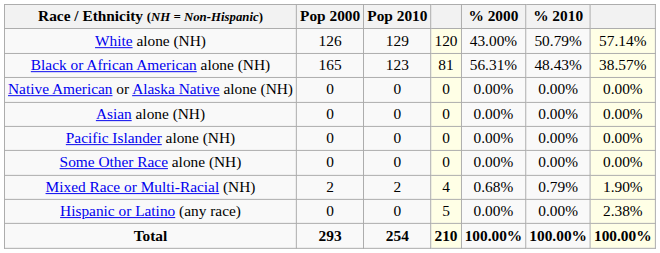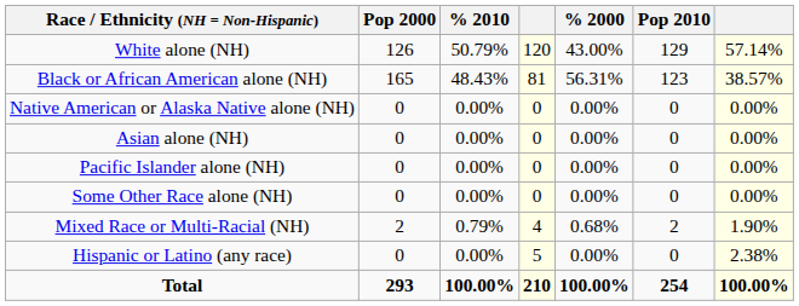columns swapped: Pop 2010 <-> % 2010
